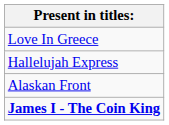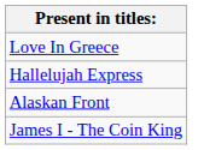row 5 | column 1: bold -> normal
